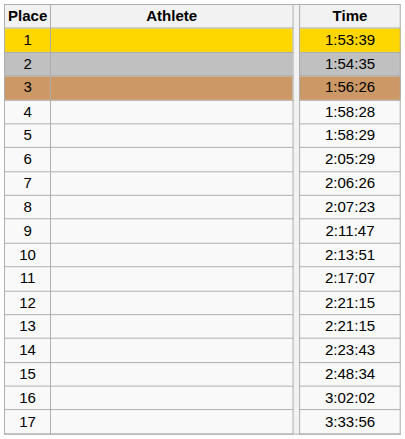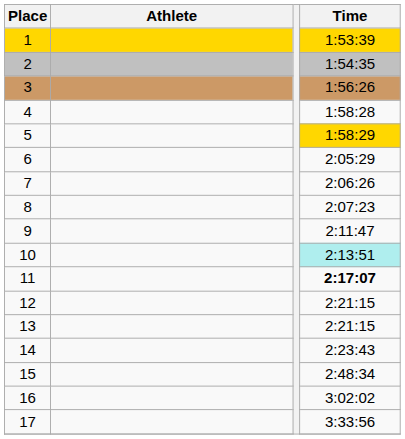5 | Time: no background -> gold background
10 | Time: no background -> paleturquoise background
11 | Time: normal -> bold
